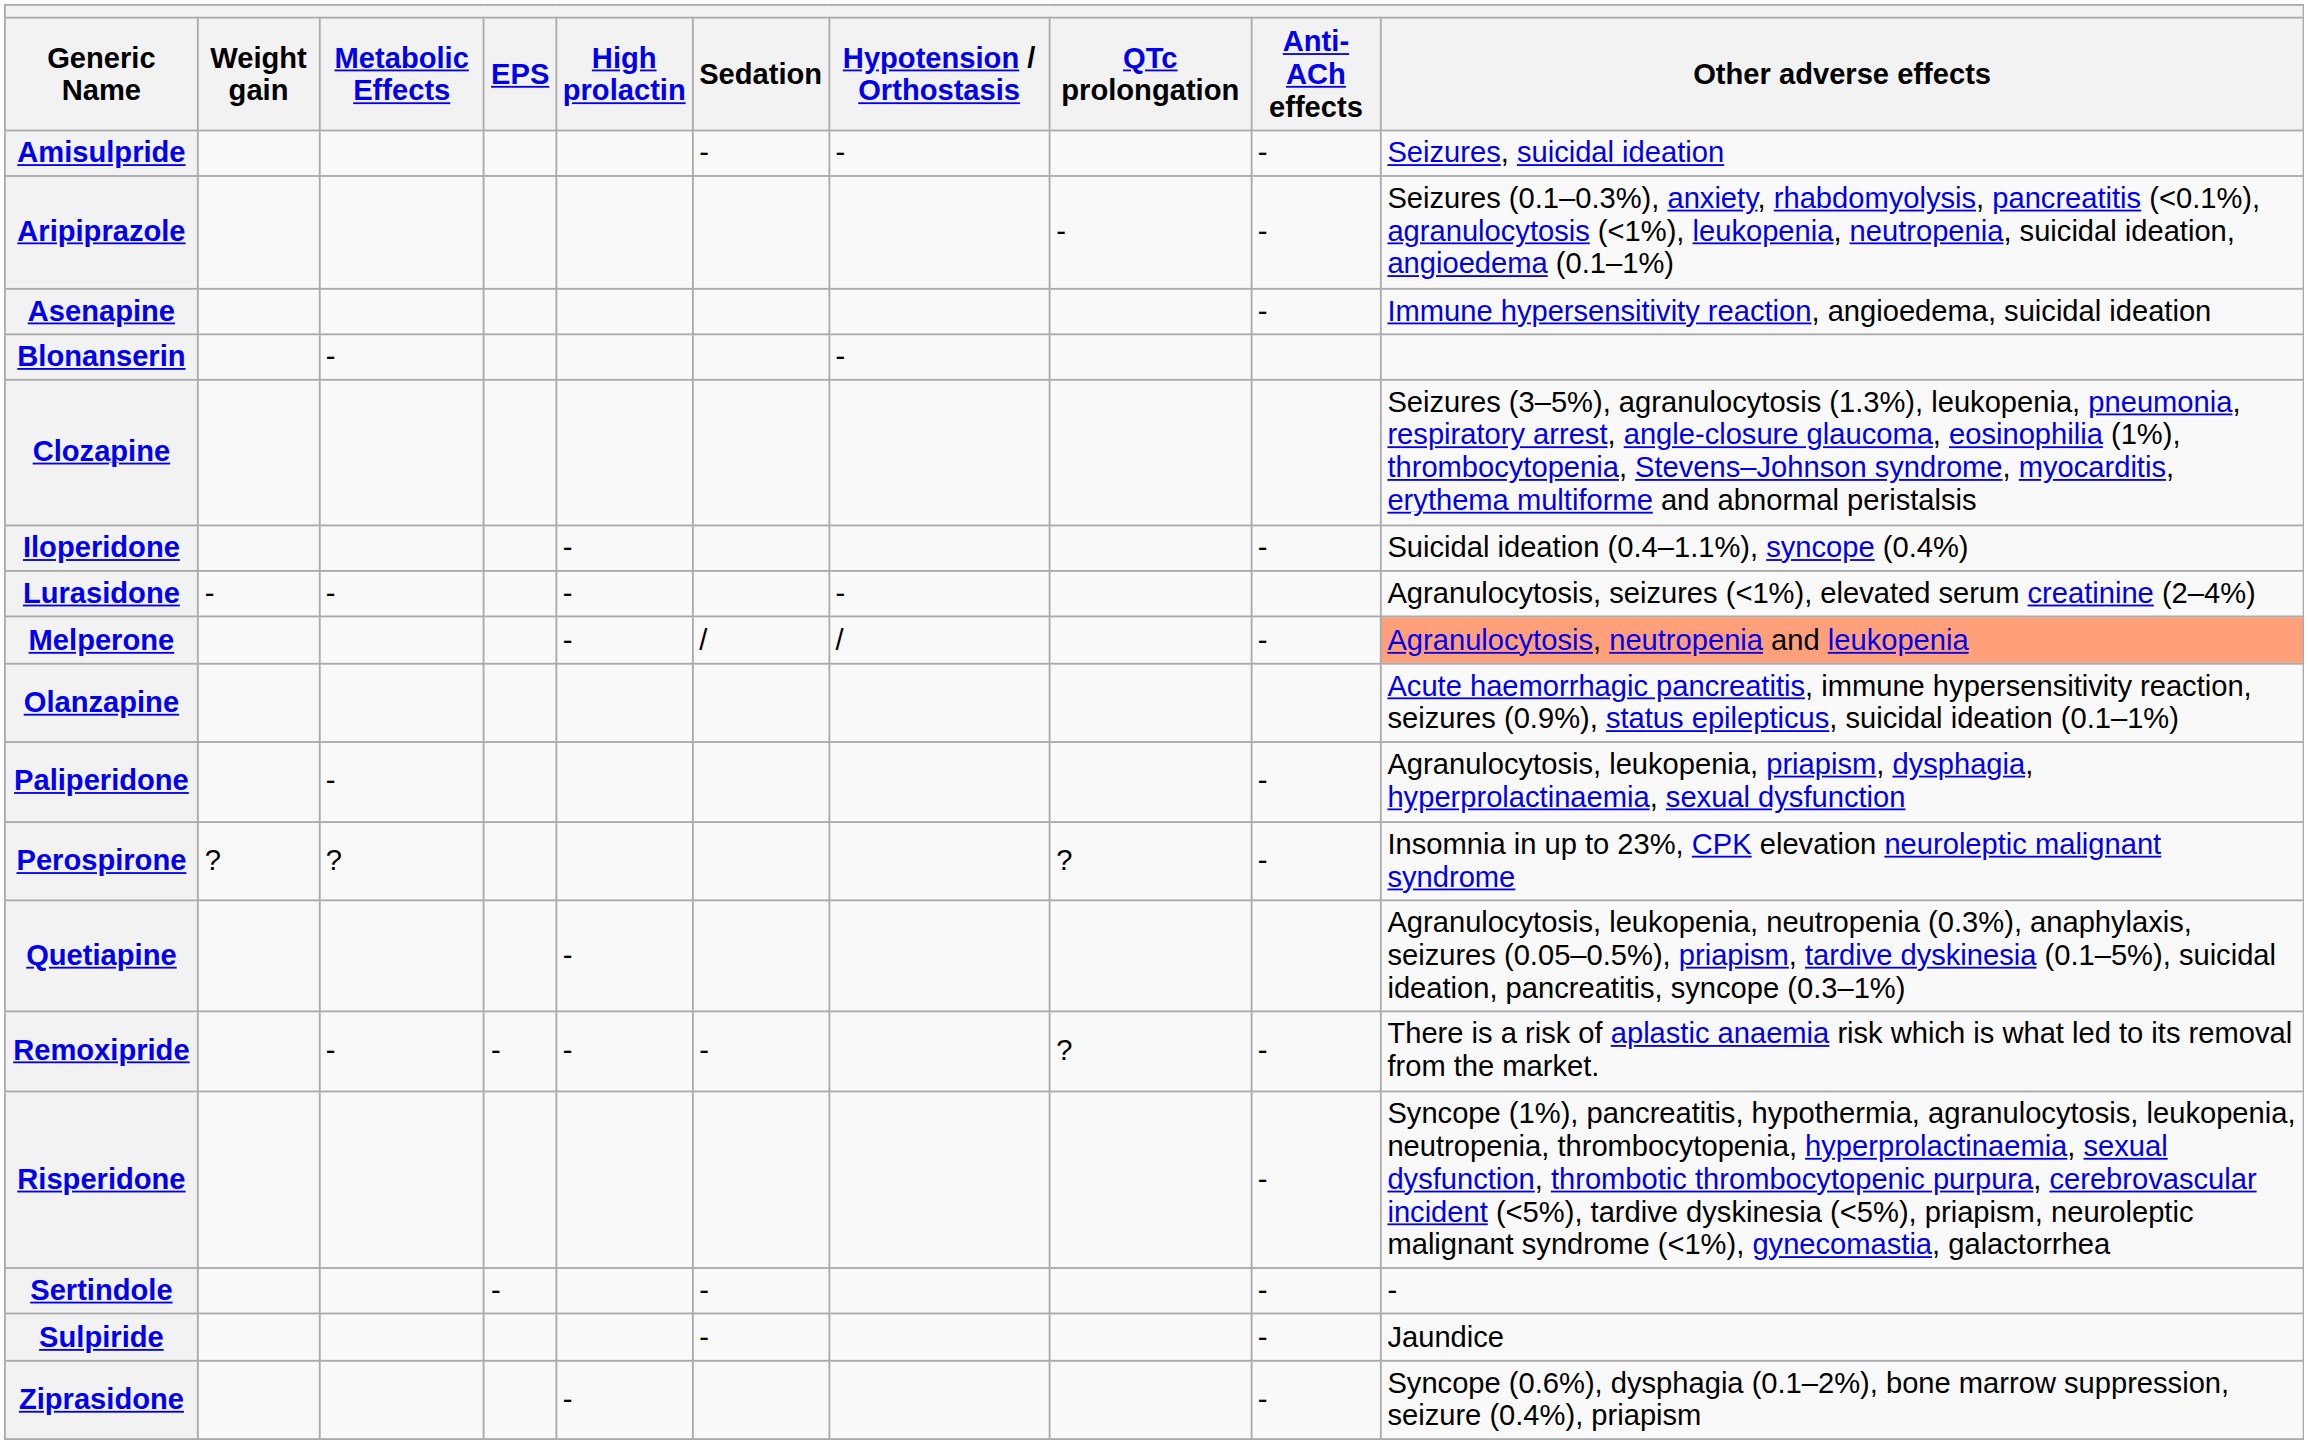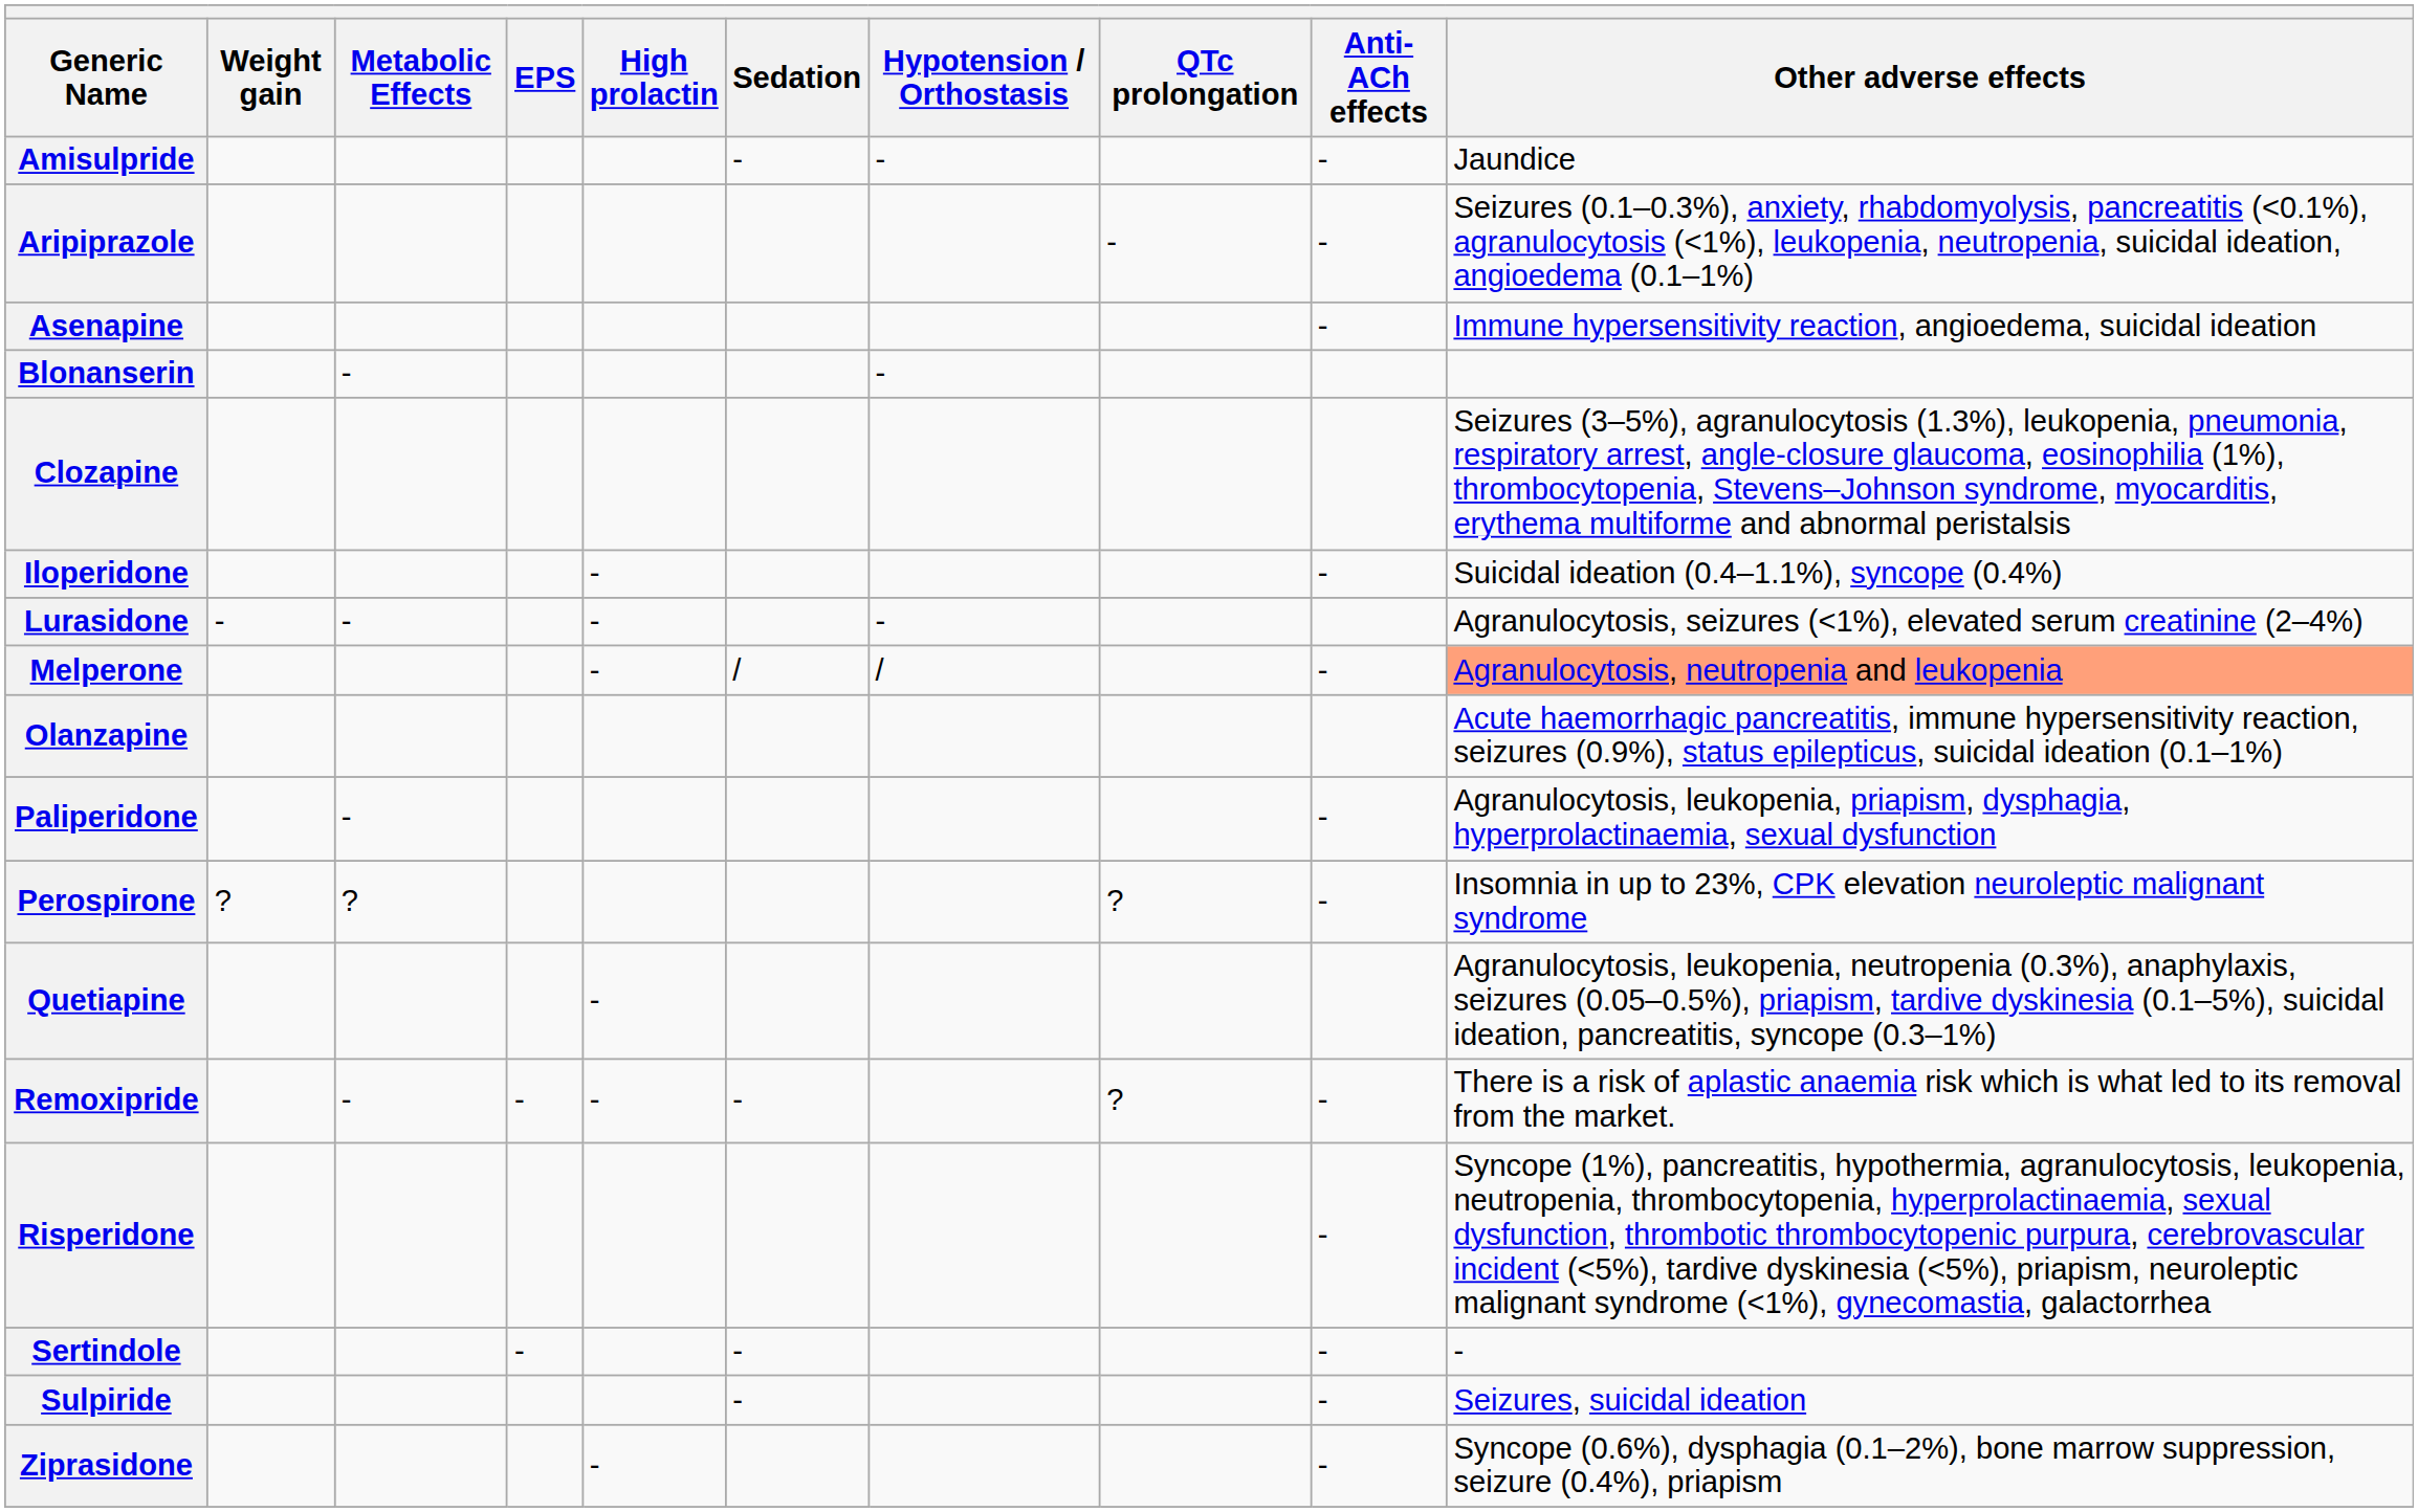Amisulpride | Other adverse effects: Seizures, suicidal ideation -> Jaundice
Sulpiride | Other adverse effects: Jaundice -> Seizures, suicidal ideation
